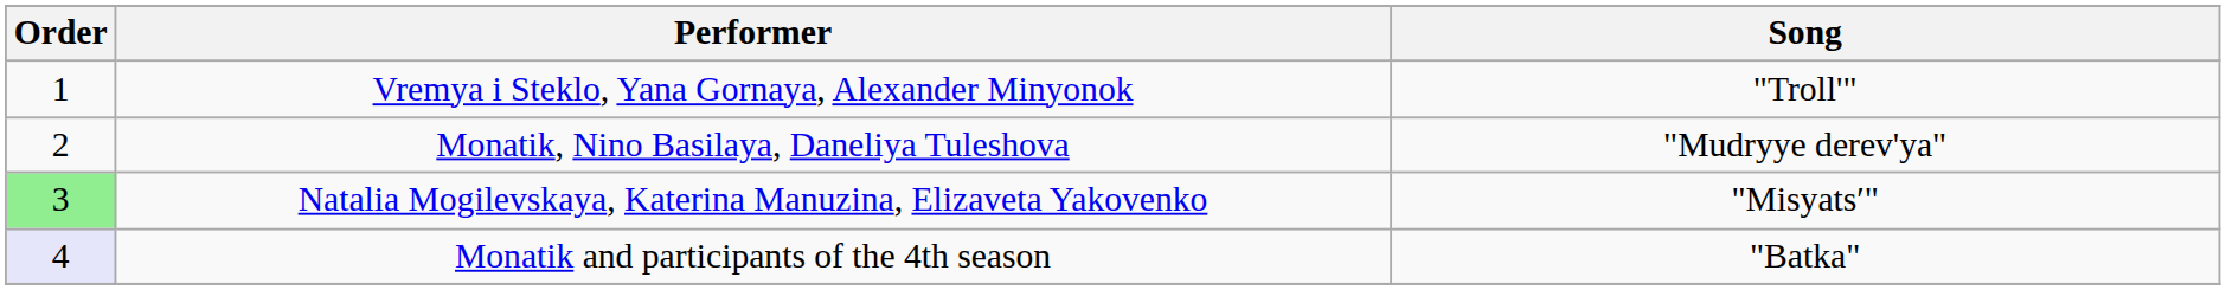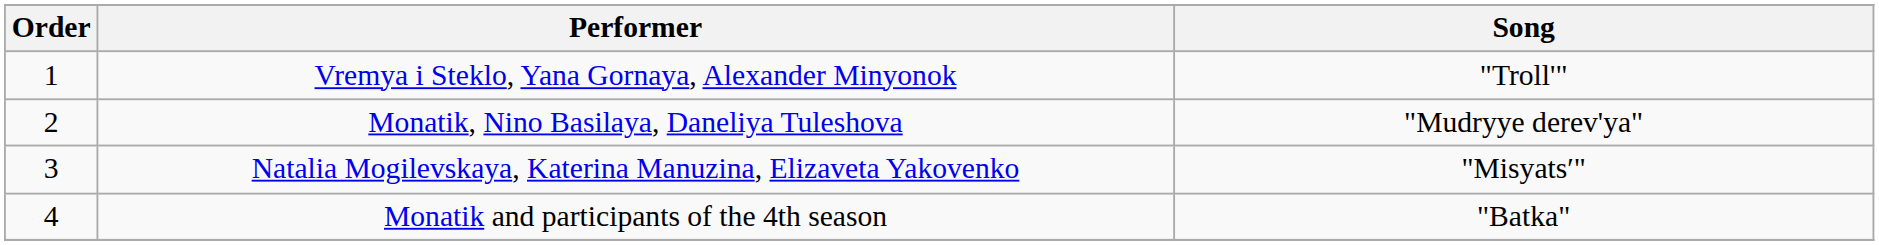Natalia Mogilevskaya, Katerina Manuzina, Elizaveta Yakovenko | Order: lightgreen background -> no background
Monatik and participants of the 4th season | Order: lavender background -> no background
